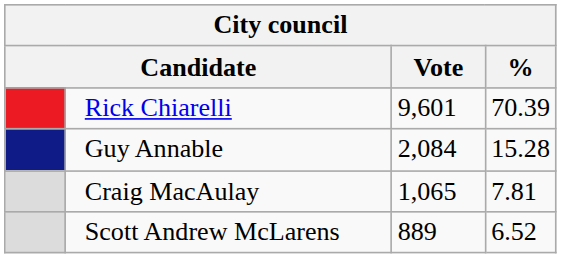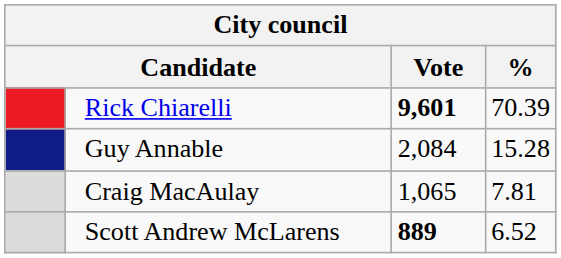Rick Chiarelli | Vote: normal -> bold
Scott Andrew McLarens | Vote: normal -> bold
